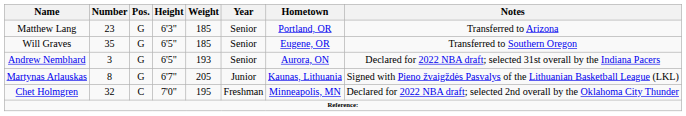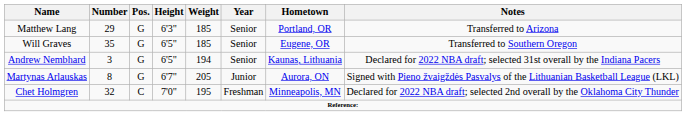Matthew Lang | Number: 23 -> 29
Andrew Nembhard | Weight: 193 -> 194
Andrew Nembhard | Hometown: Aurora, ON -> Kaunas, Lithuania
Martynas Arlauskas | Hometown: Kaunas, Lithuania -> Aurora, ON
